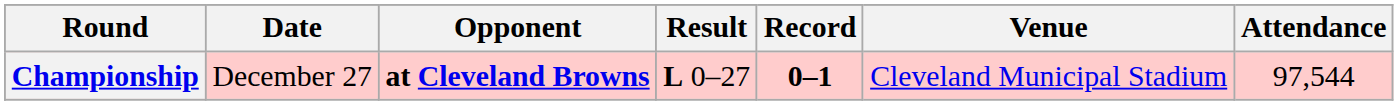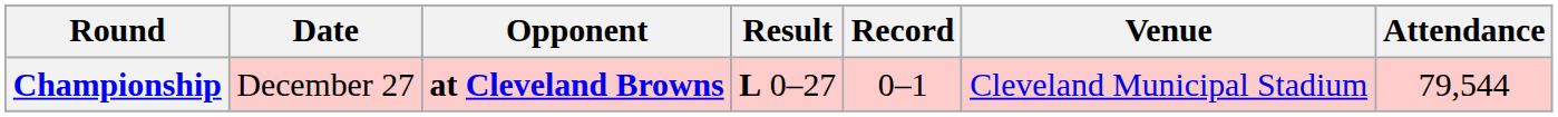Championship | Record: bold -> normal
Championship | Attendance: 97,544 -> 79,544
